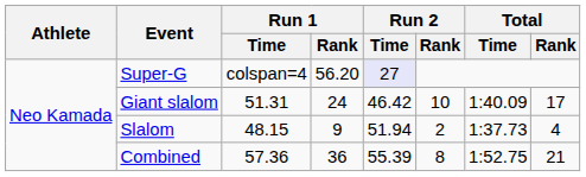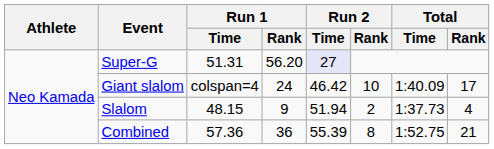Super-G | Run 1 / Time: colspan=4 -> 51.31
Giant slalom | Run 1 / Time: 51.31 -> colspan=4
